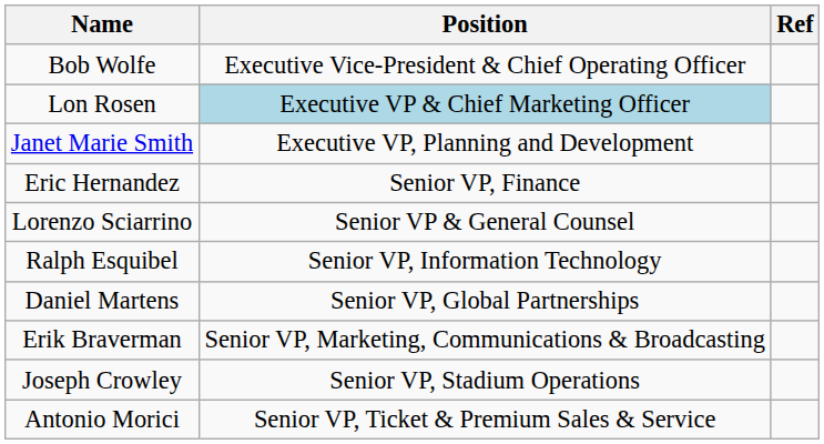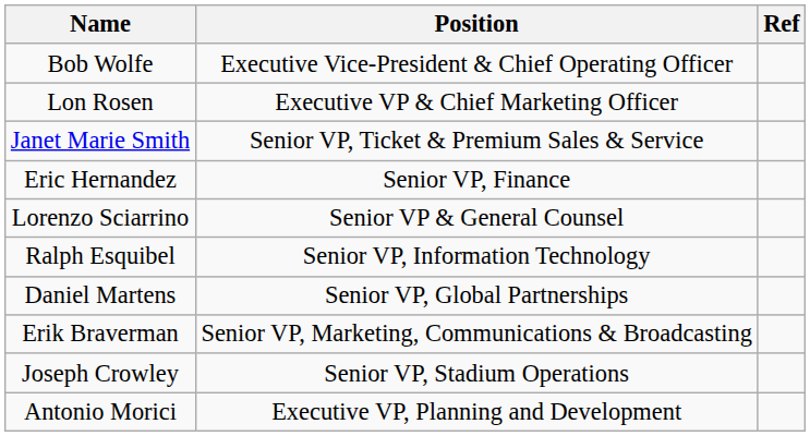Lon Rosen | Position: lightblue background -> no background
Janet Marie Smith | Position: Executive VP, Planning and Development -> Senior VP, Ticket & Premium Sales & Service
Antonio Morici | Position: Senior VP, Ticket & Premium Sales & Service -> Executive VP, Planning and Development
